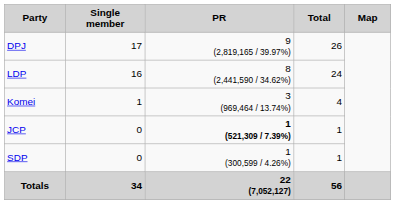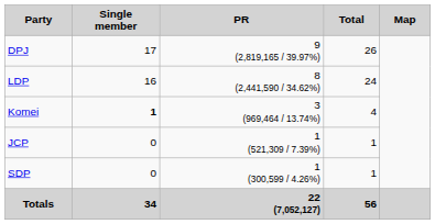Komei | Single member: normal -> bold
JCP | PR: bold -> normal
